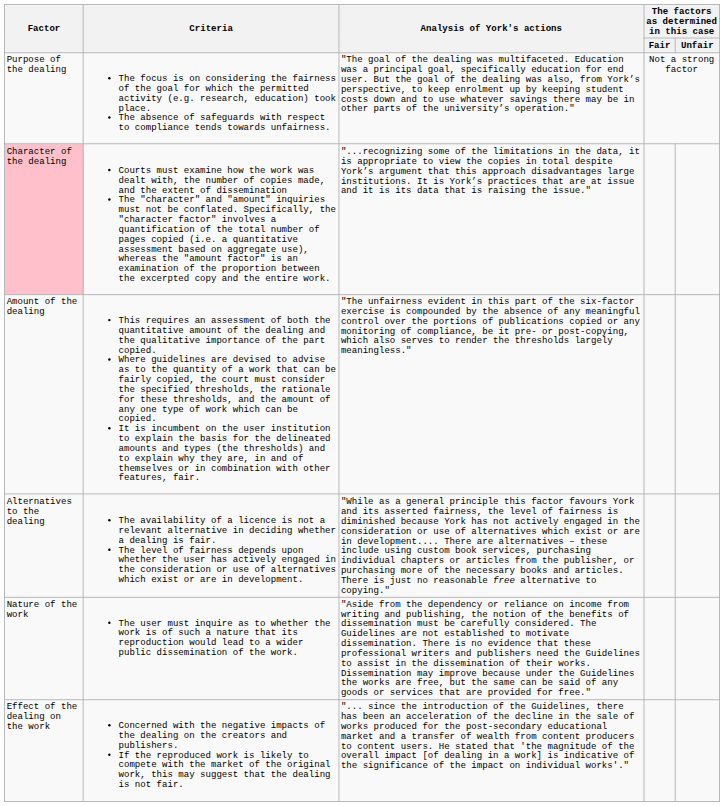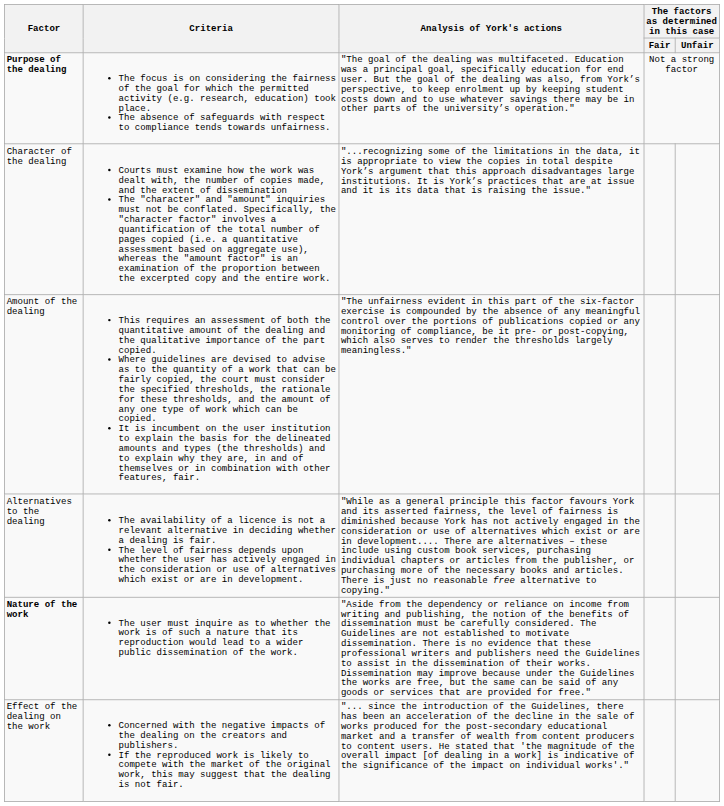Purpose of the dealing | Factor: normal -> bold
Character of the dealing | Factor: pink background -> no background
Nature of the work | Factor: normal -> bold
